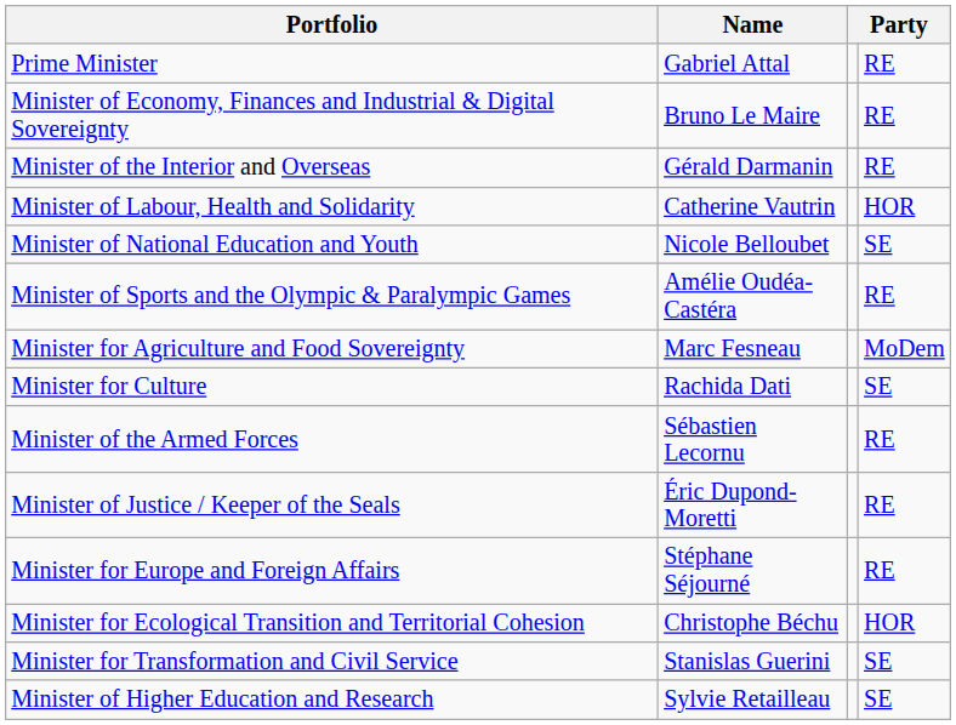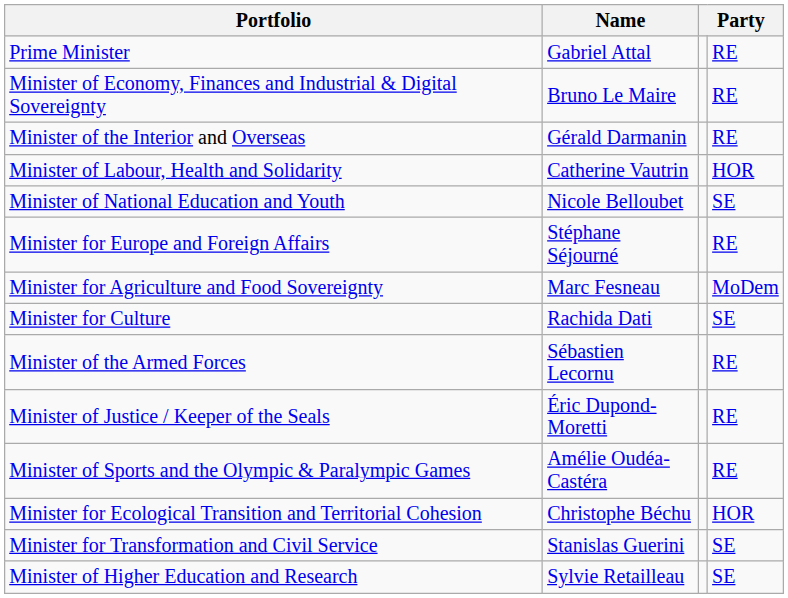rows swapped: Minister of Sports and the Olympic & Paralympic Games <-> Minister for Europe and Foreign Affairs
